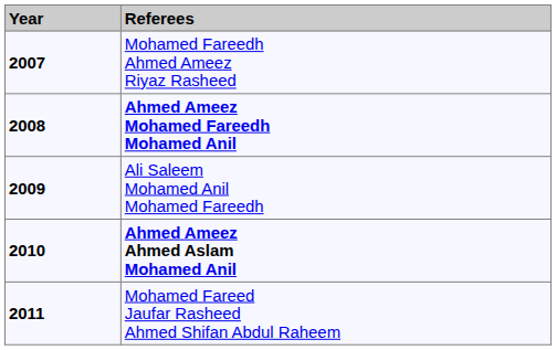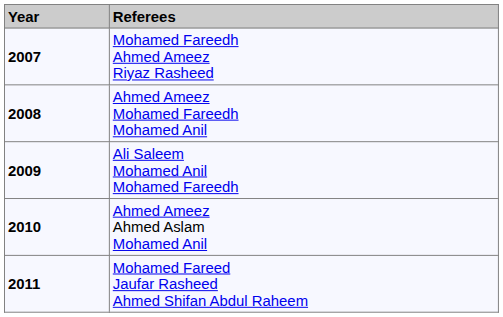Ahmed Ameez Mohamed Fareedh Mohamed Anil | Referees: bold -> normal
Ahmed Ameez Ahmed Aslam Mohamed Anil | Referees: bold -> normal
